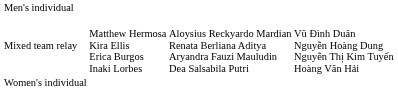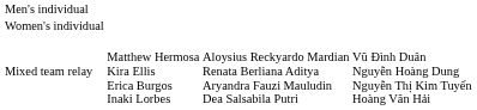rows swapped: Women's individual <-> Mixed team relay
